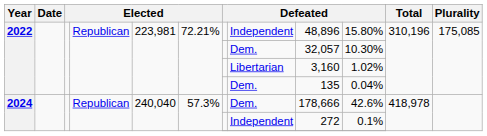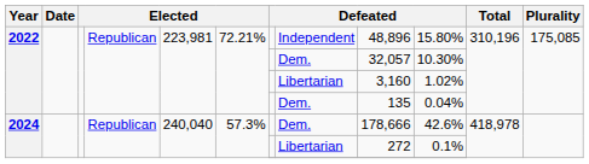row 7 | column 8: Independent -> Libertarian
